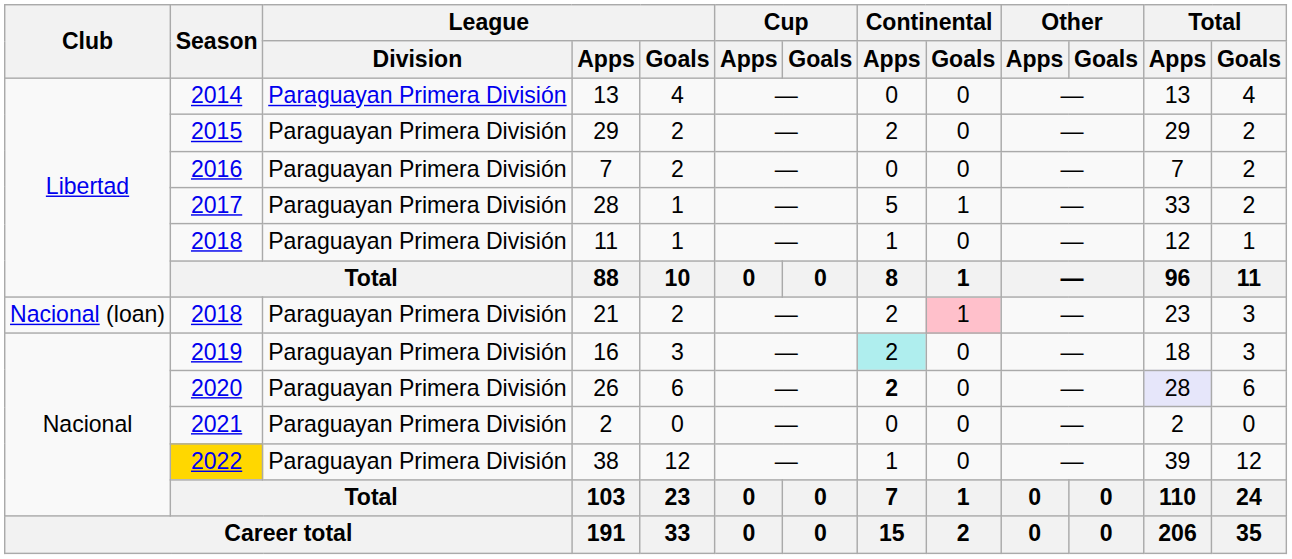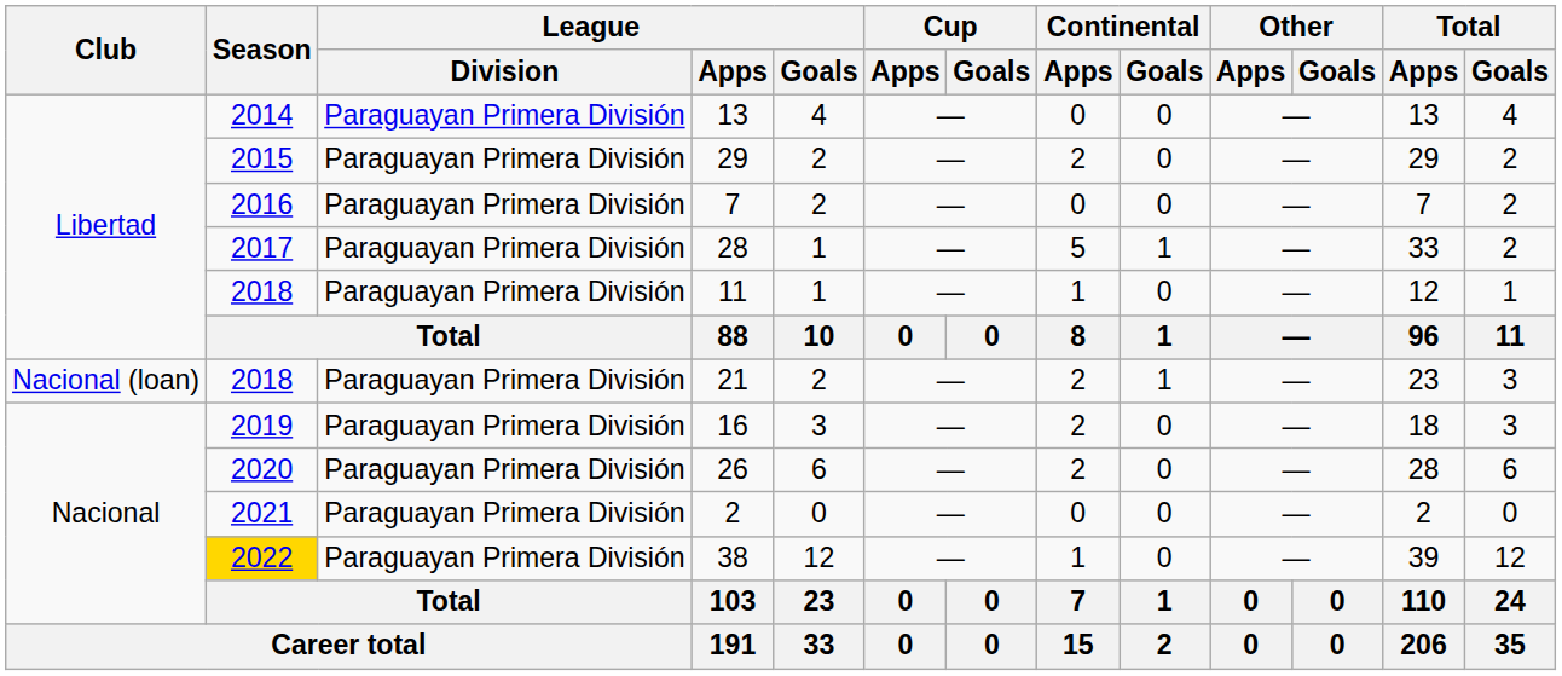21 | Continental / Goals: pink background -> no background
16 | Continental / Apps: paleturquoise background -> no background
26 | Continental / Apps: bold -> normal
26 | Total / Apps: lavender background -> no background
